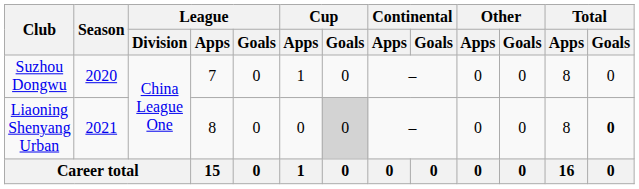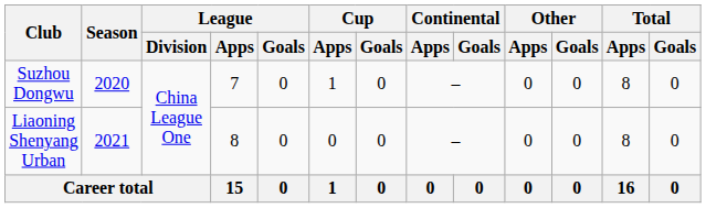Liaoning Shenyang Urban | Cup / Goals: lightgrey background -> no background
Liaoning Shenyang Urban | Total / Goals: bold -> normal
